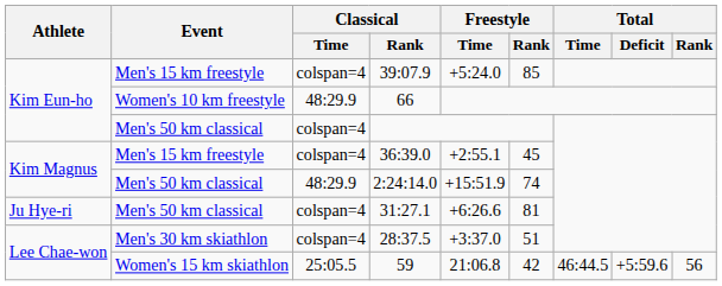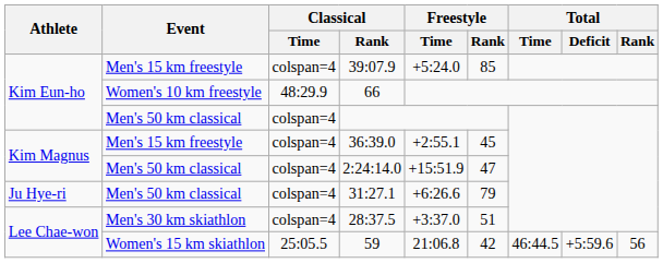2:24:14.0 | Classical / Time: 48:29.9 -> colspan=4
2:24:14.0 | Freestyle / Rank: 74 -> 47
31:27.1 | Freestyle / Rank: 81 -> 79
